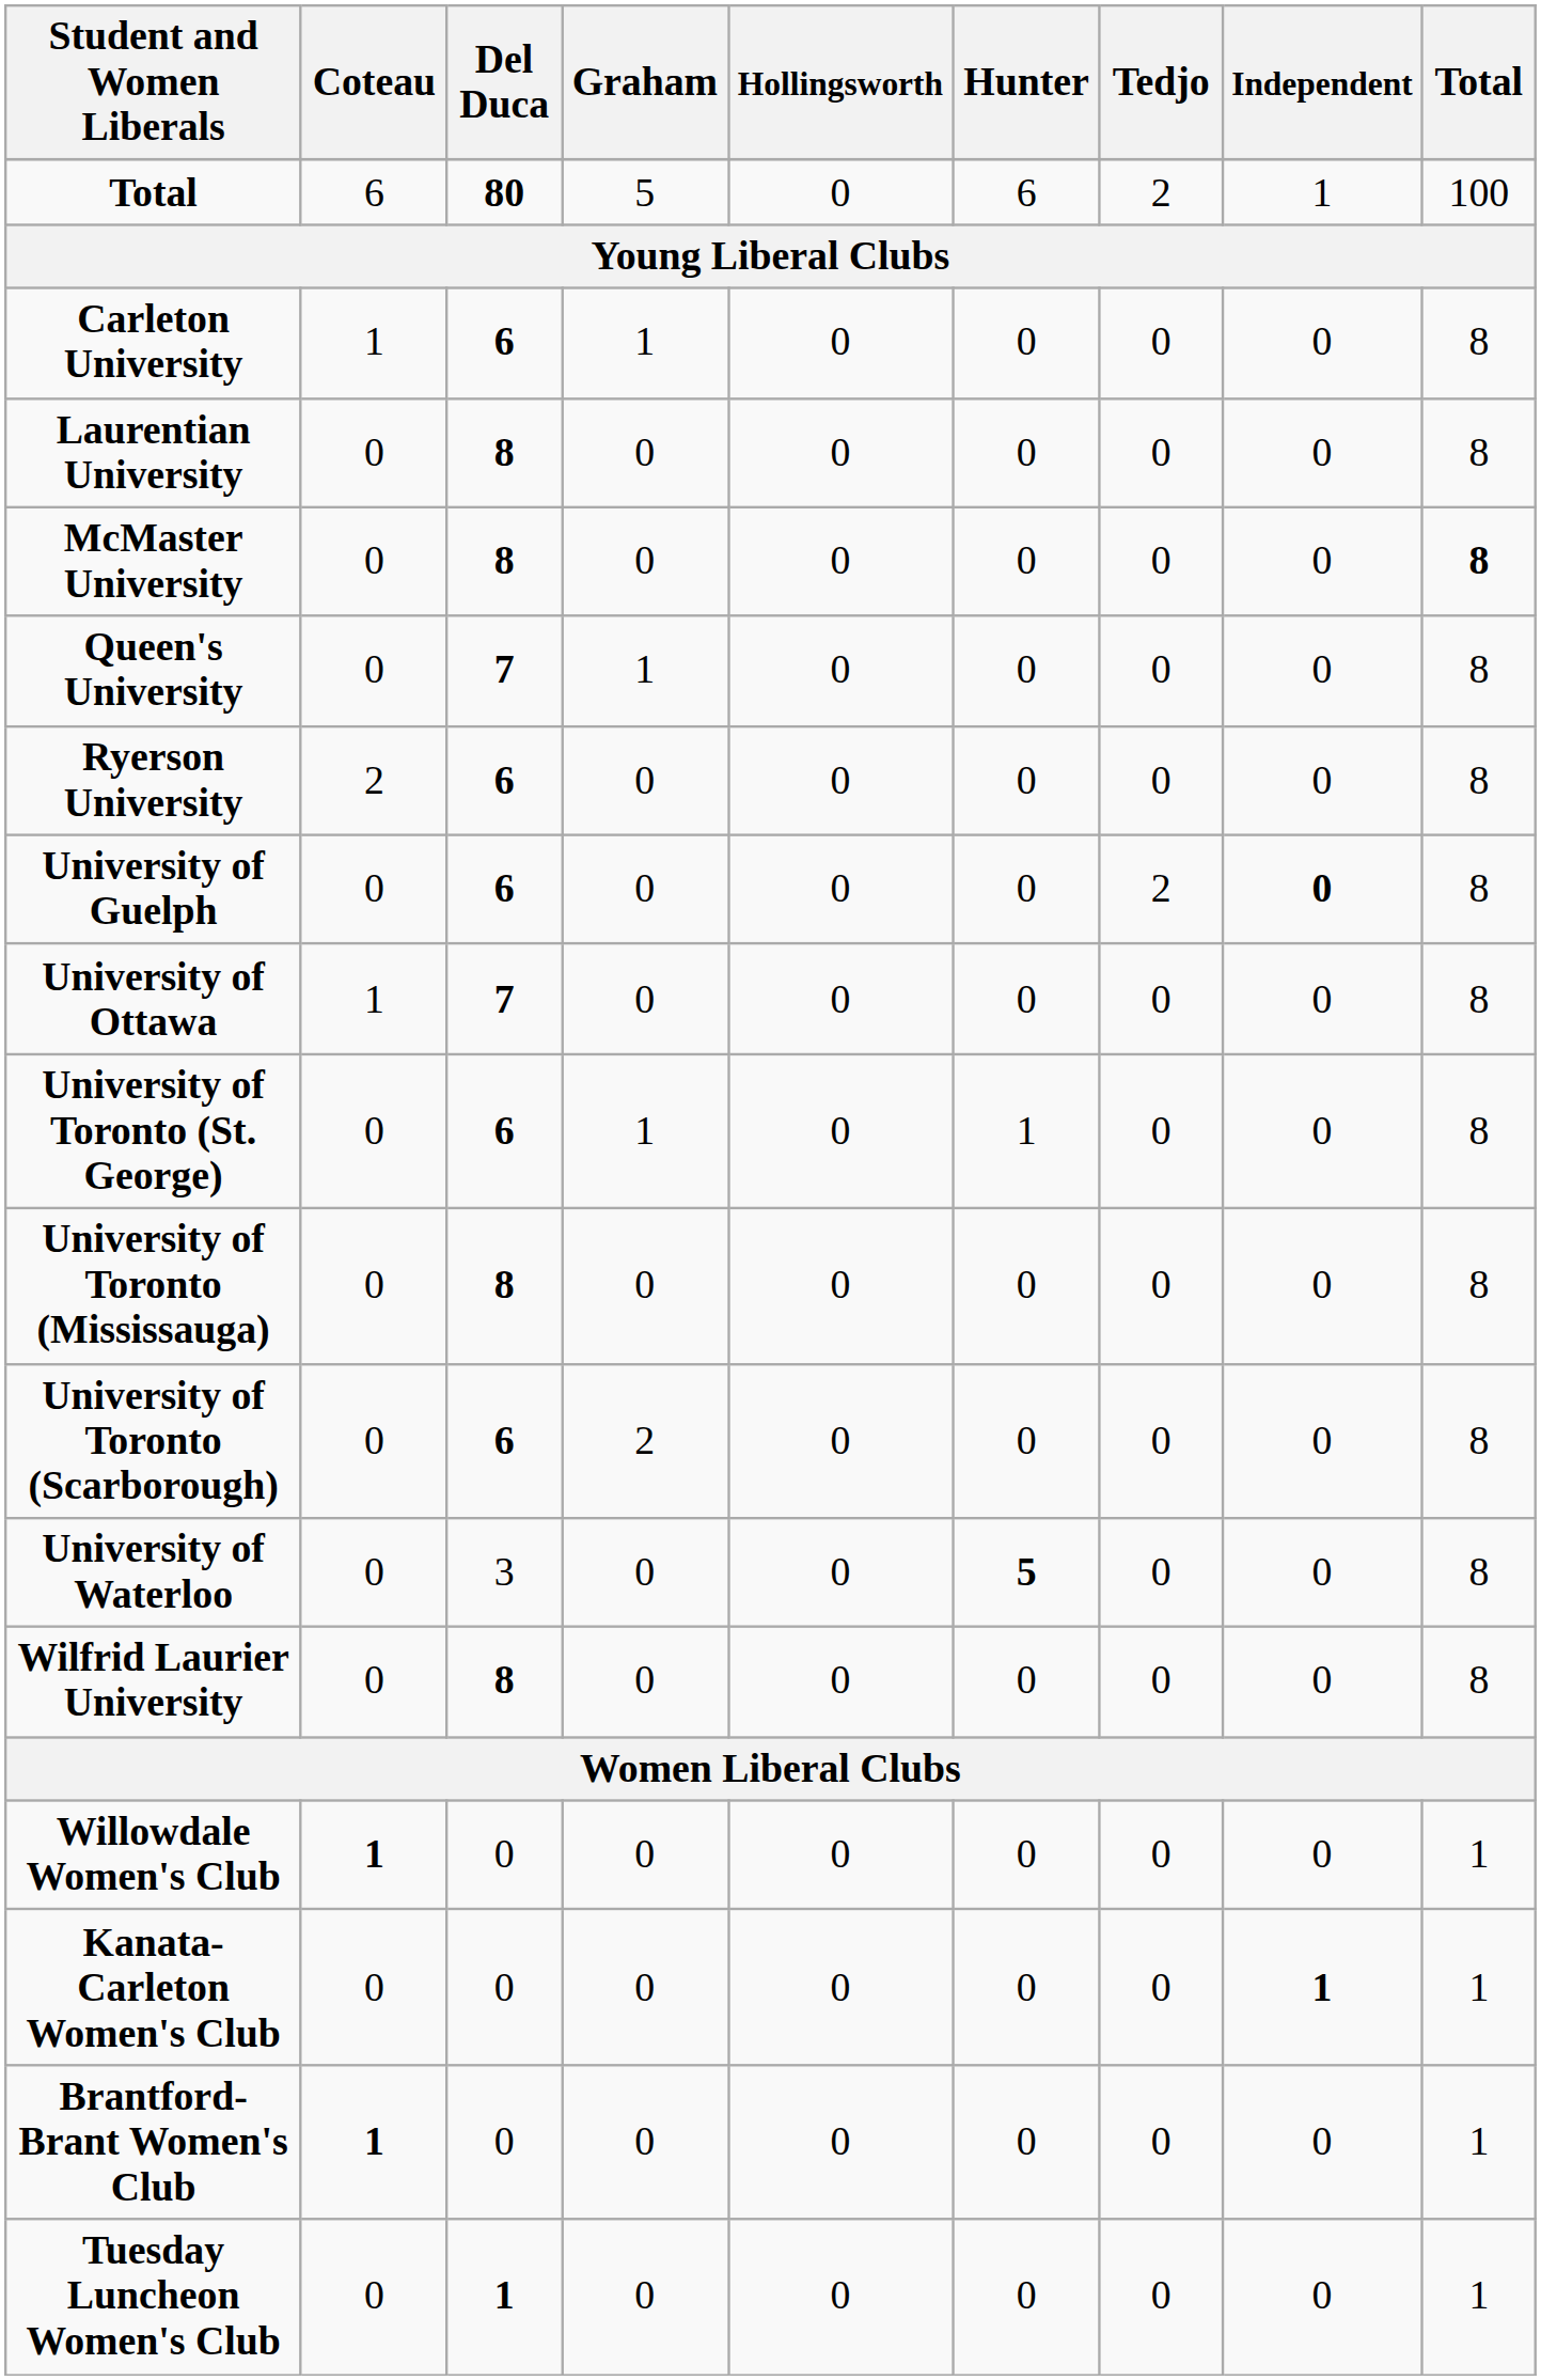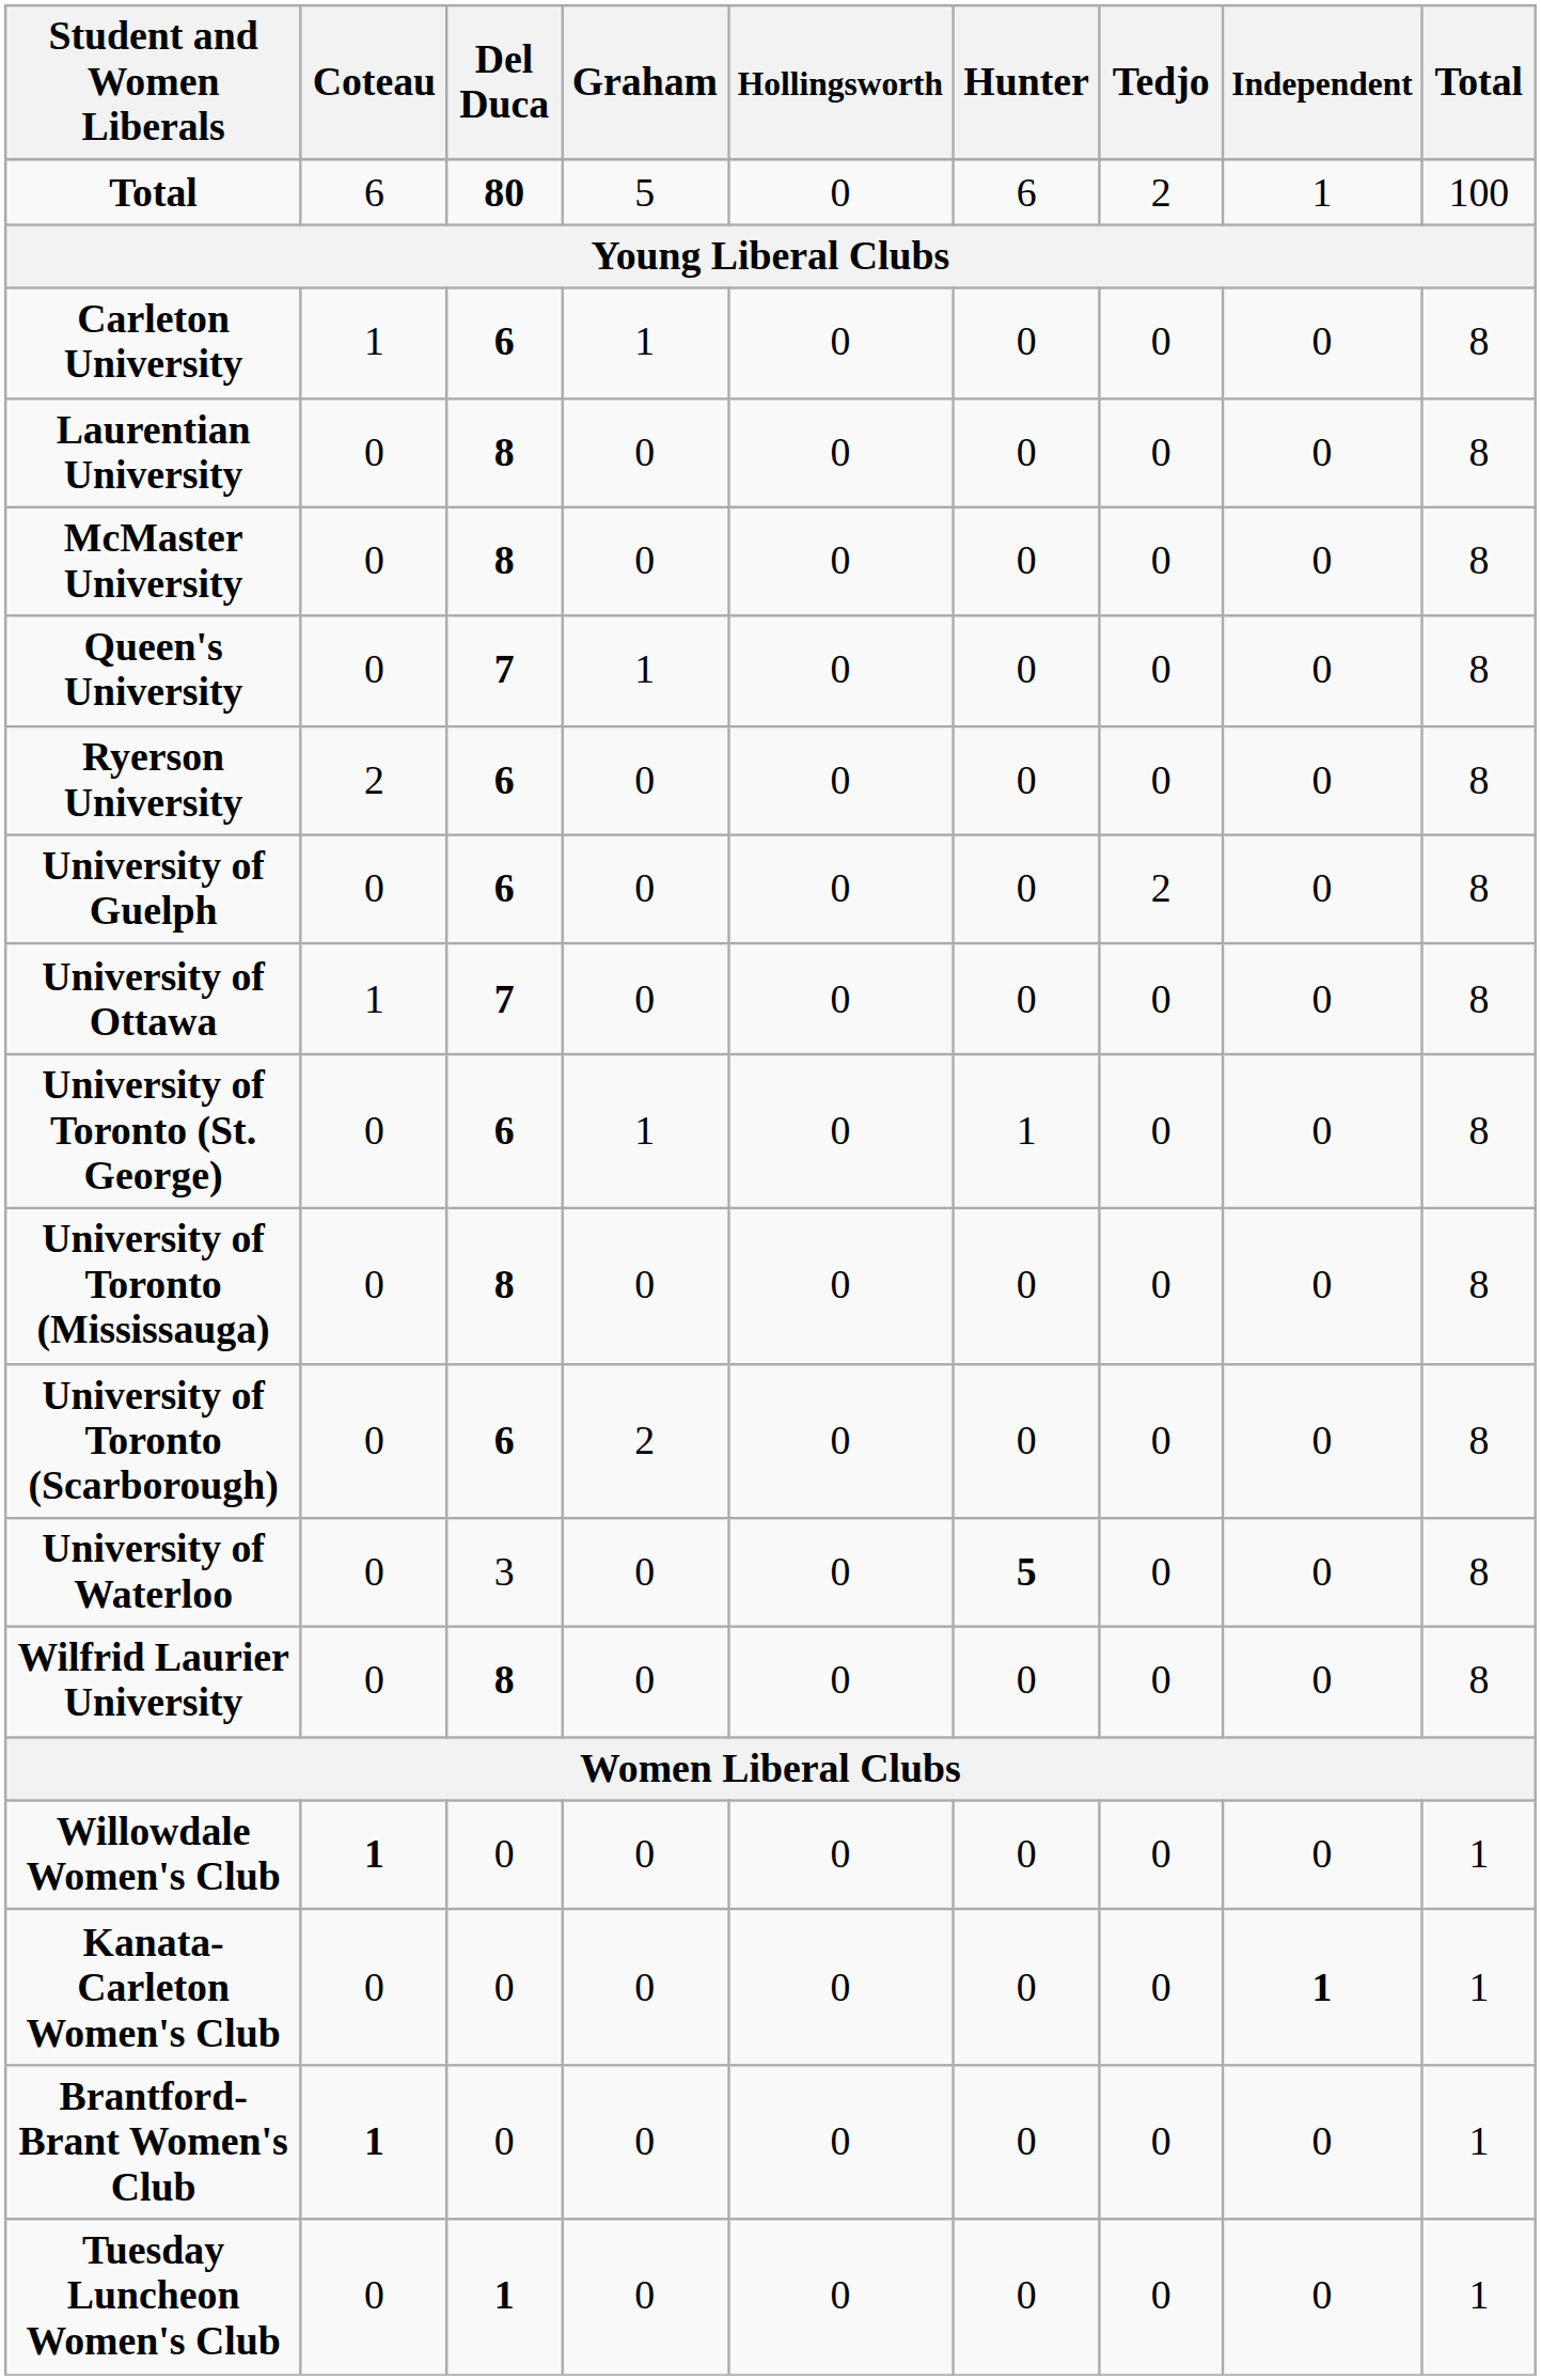McMaster University | Total: bold -> normal
University of Guelph | Independent: bold -> normal
